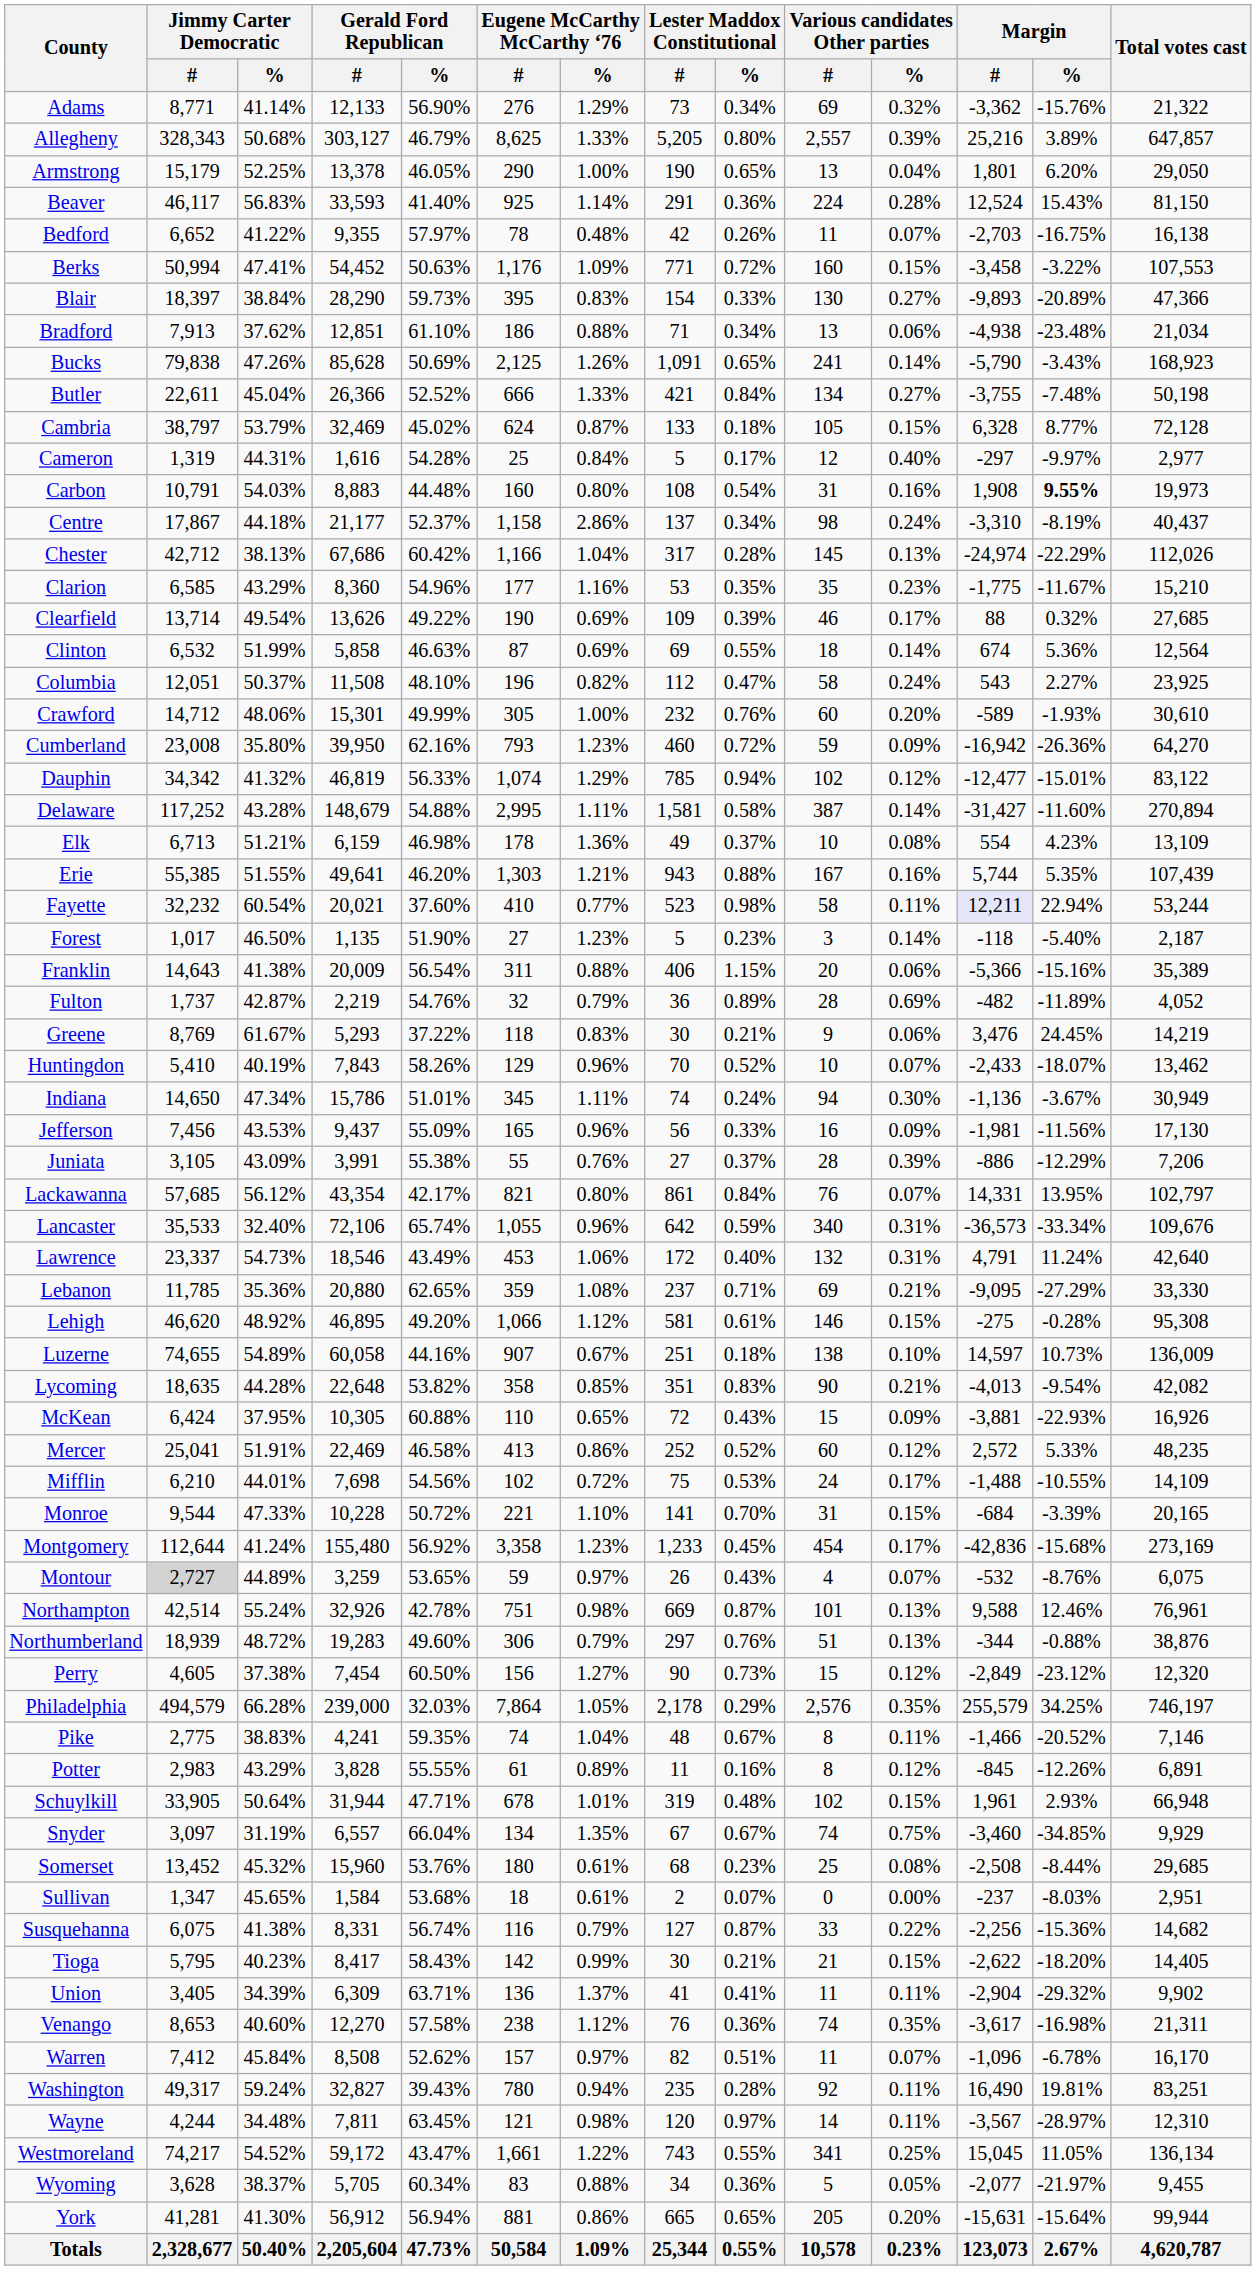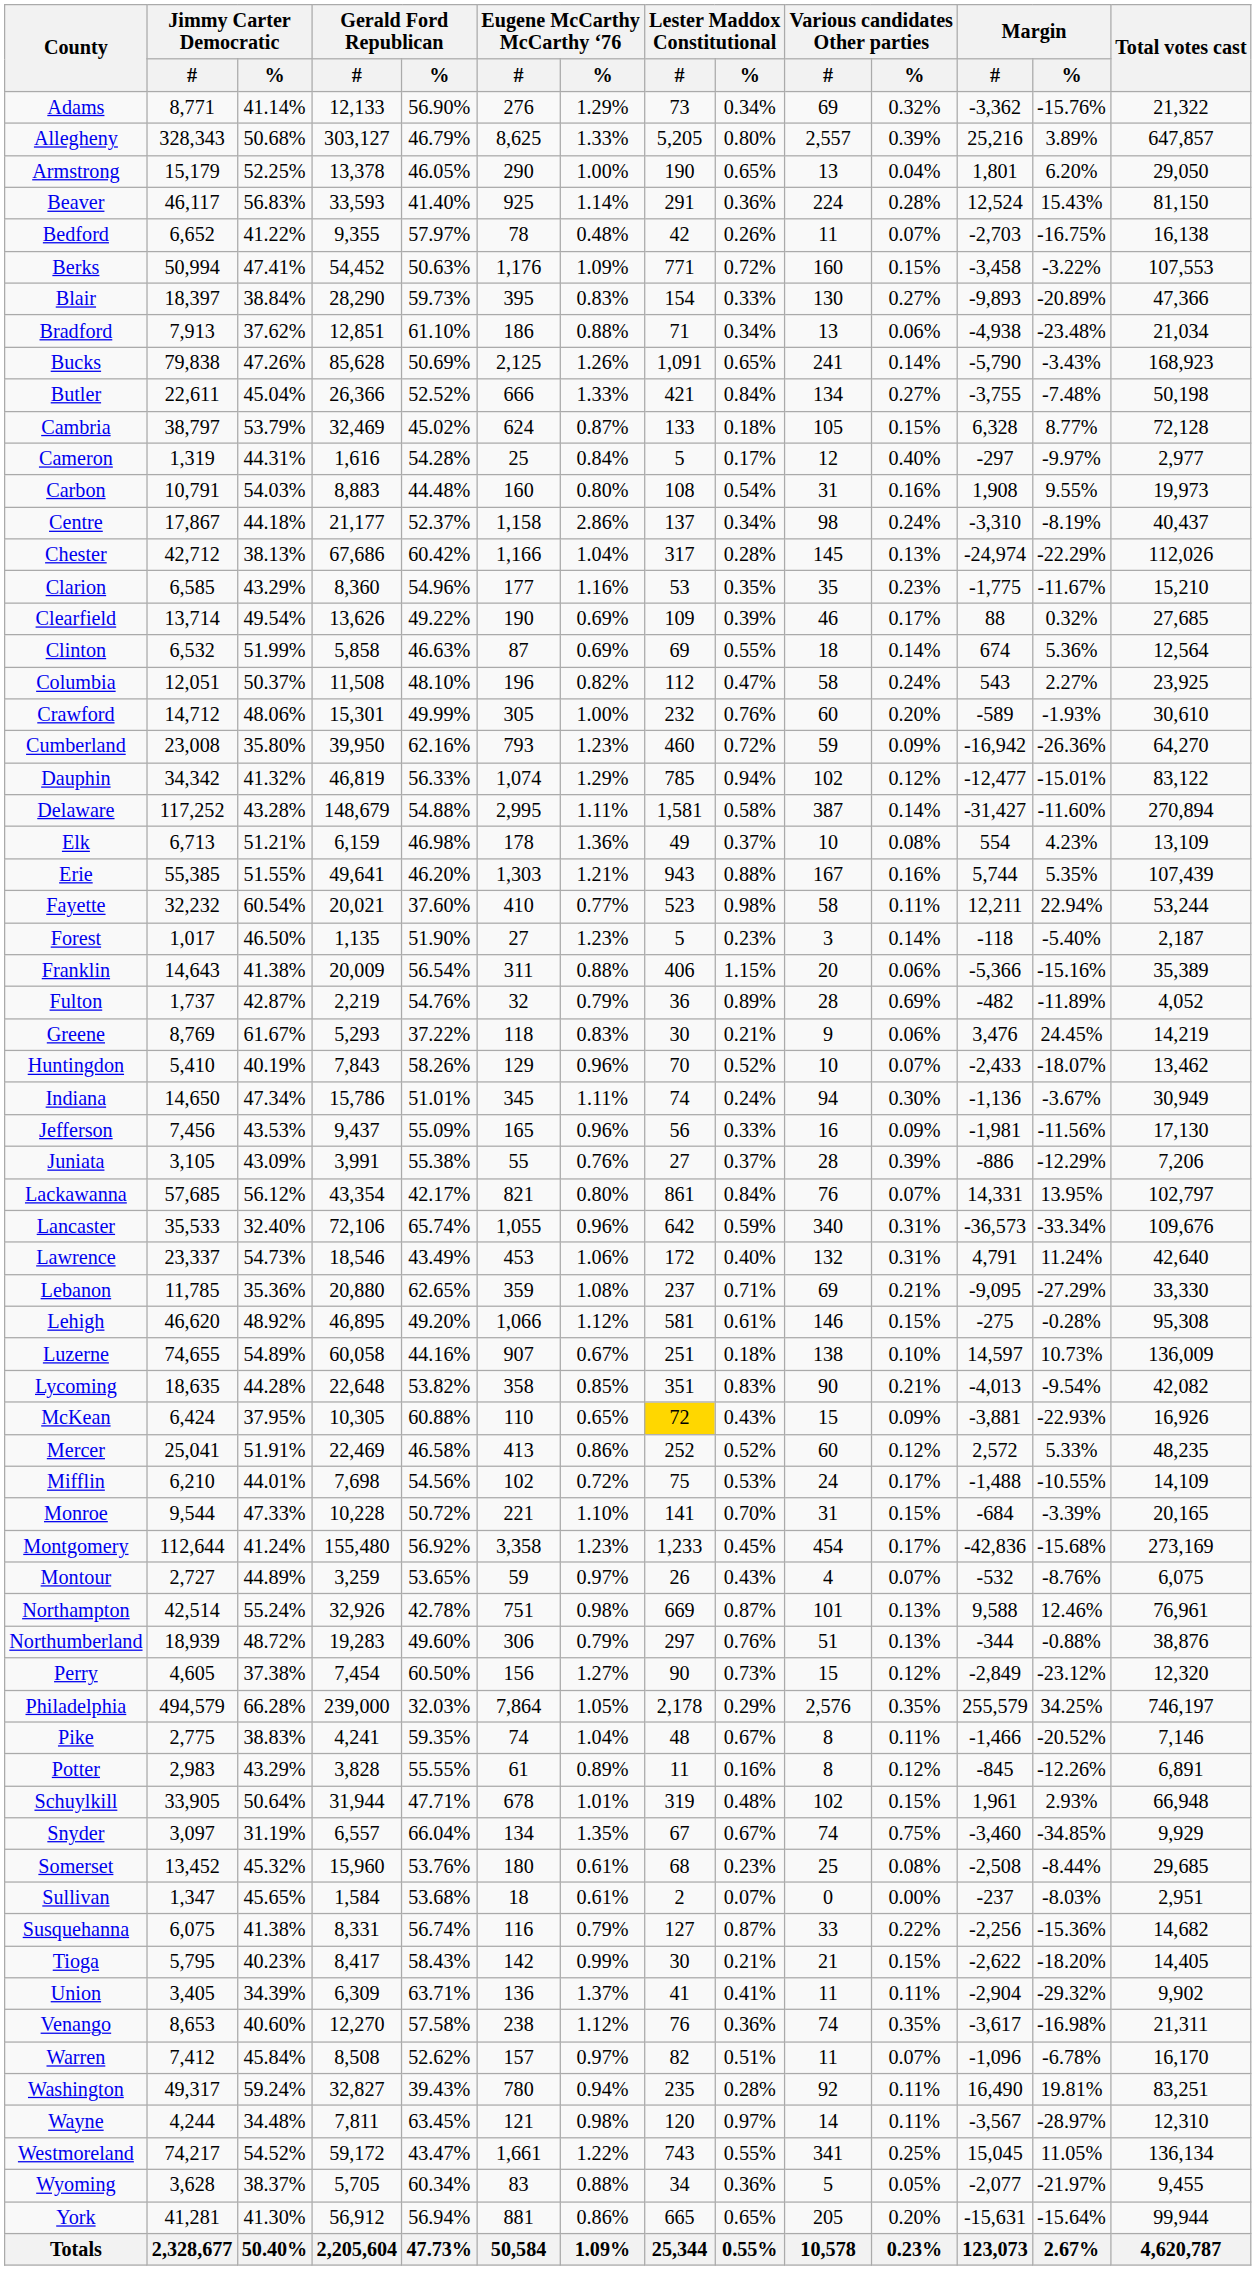Carbon | Margin / %: bold -> normal
Fayette | Margin / #: lavender background -> no background
McKean | Lester Maddox Constitutional / #: no background -> gold background
Montour | Jimmy Carter Democratic / #: lightgrey background -> no background
